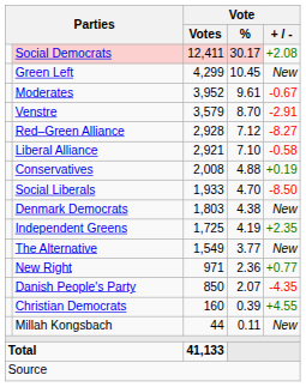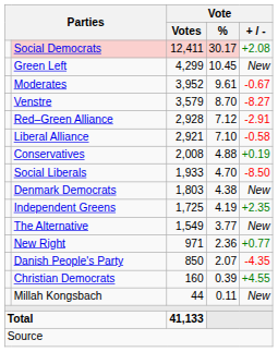Venstre | Vote / + / -: -2.91 -> -8.27
Red–Green Alliance | Vote / + / -: -8.27 -> -2.91
